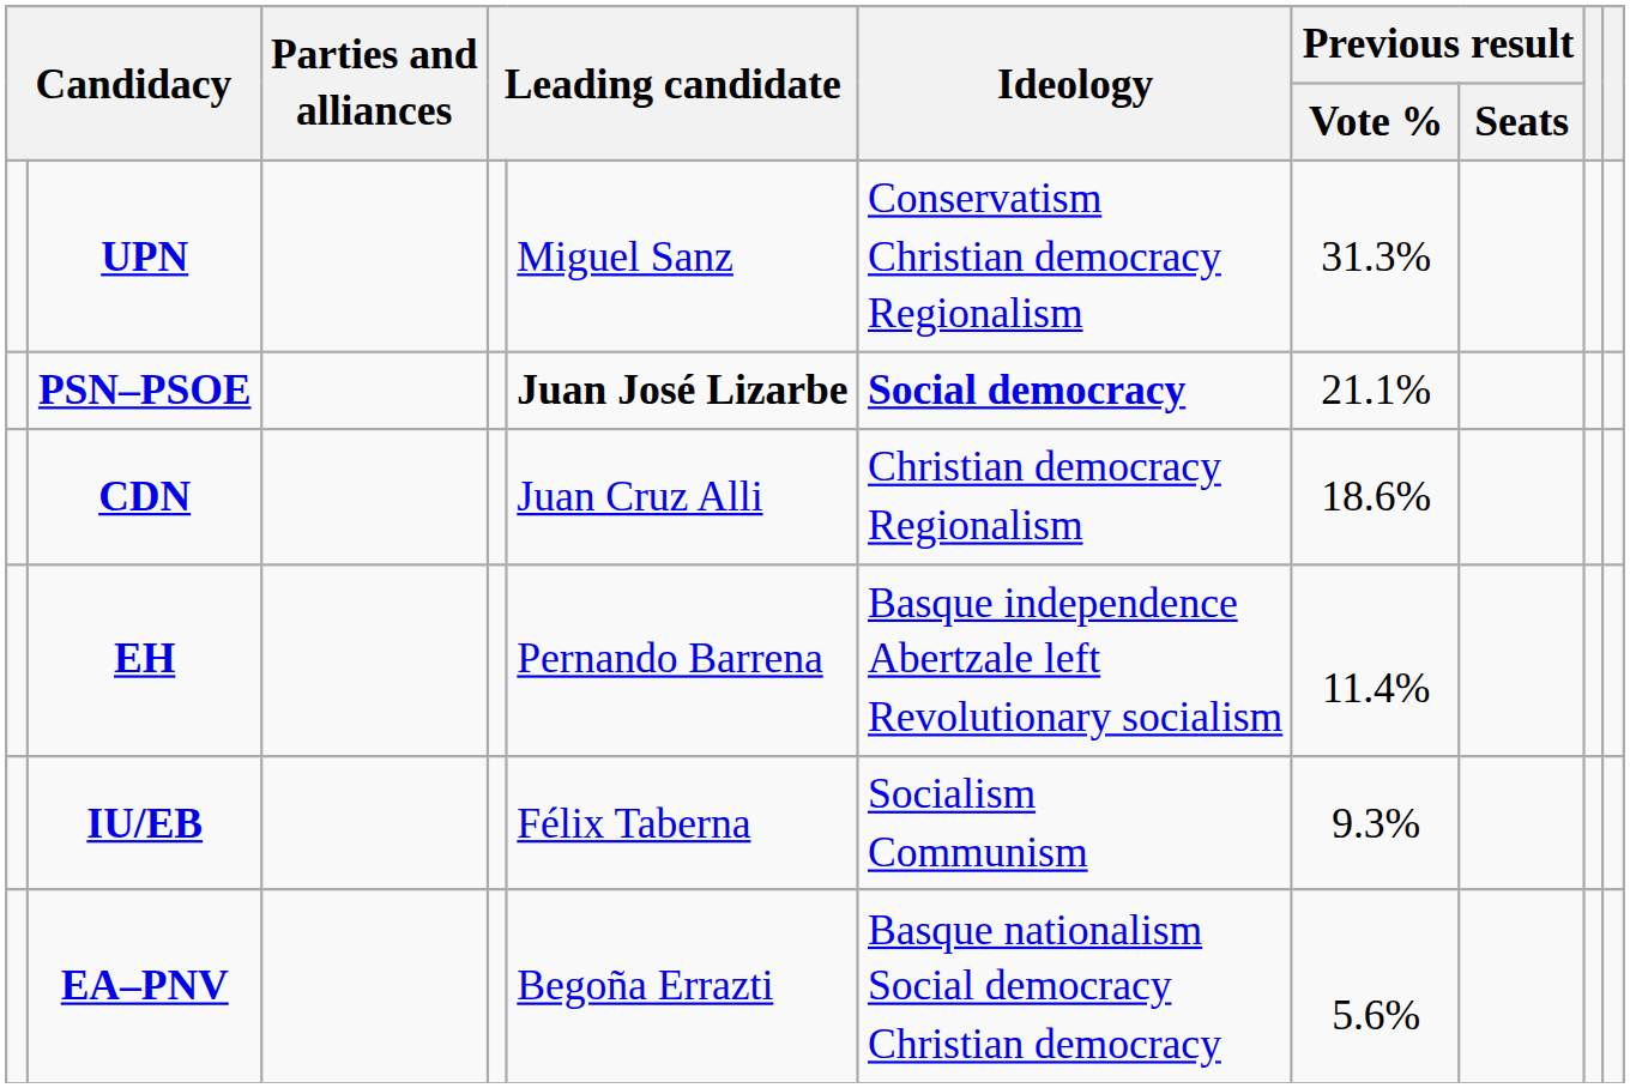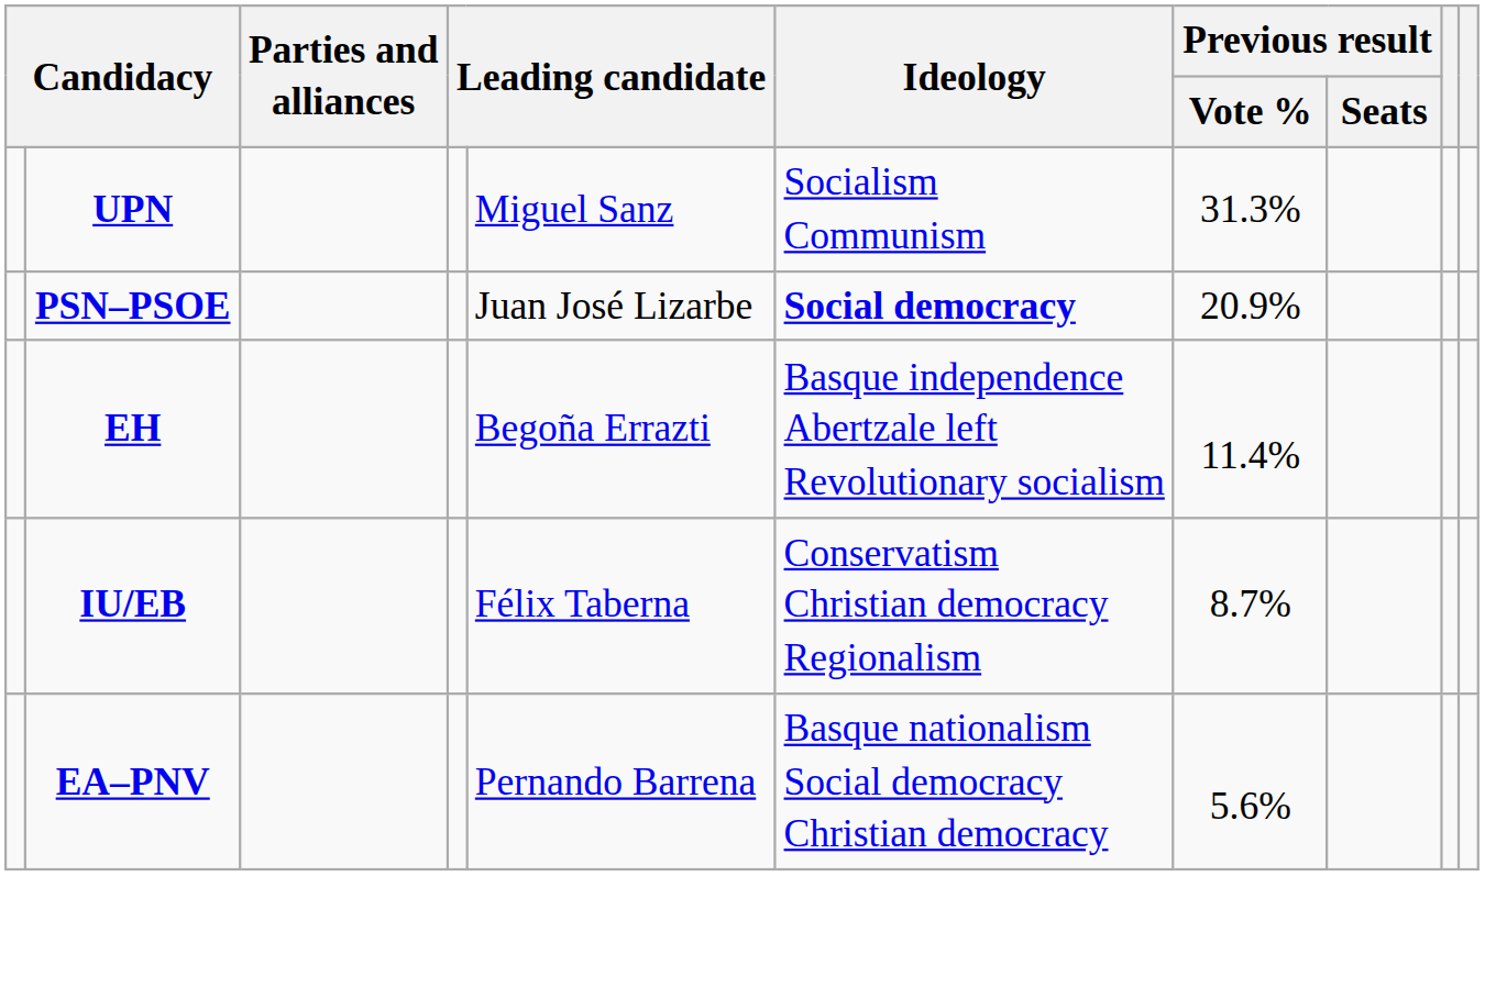UPN | Ideology: Conservatism Christian democracy Regionalism -> Socialism Communism
PSN–PSOE | column 5: bold -> normal
PSN–PSOE | Previous result / Vote %: 21.1% -> 20.9%
- row: CDN | Juan Cruz Alli | Christian democracy Regionalism | 18.6%
EH | column 5: Pernando Barrena -> Begoña Errazti
IU/EB | Ideology: Socialism Communism -> Conservatism Christian democracy Regionalism
IU/EB | Previous result / Vote %: 9.3% -> 8.7%
EA–PNV | column 5: Begoña Errazti -> Pernando Barrena
